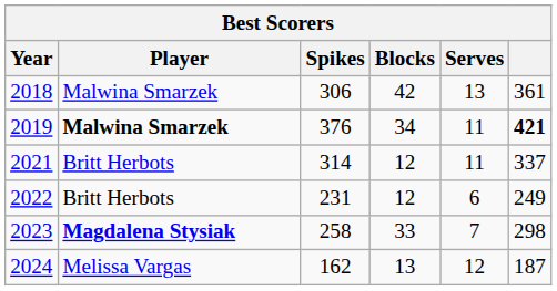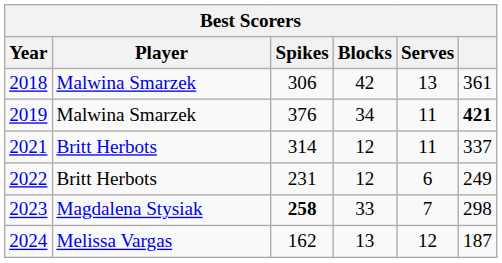2019 | Player: bold -> normal
2023 | Player: bold -> normal
2023 | Spikes: normal -> bold
